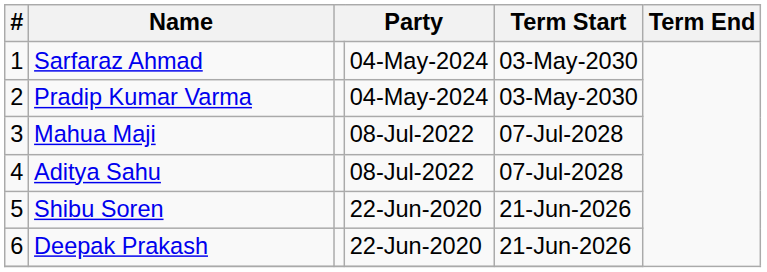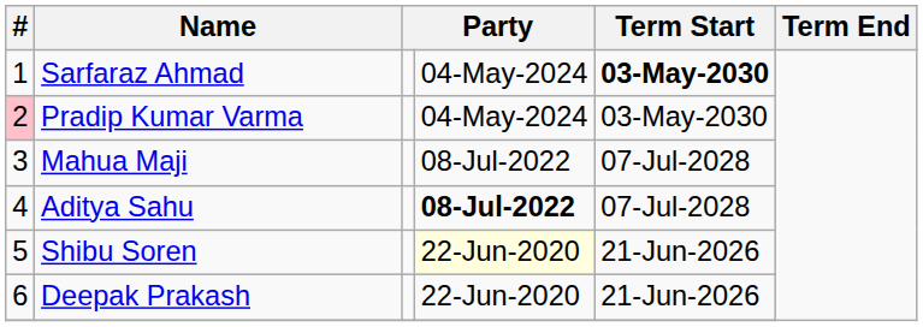Sarfaraz Ahmad | Term Start: normal -> bold
Pradip Kumar Varma | #: no background -> pink background
Aditya Sahu | column 4: normal -> bold
Shibu Soren | column 4: no background -> lightyellow background
